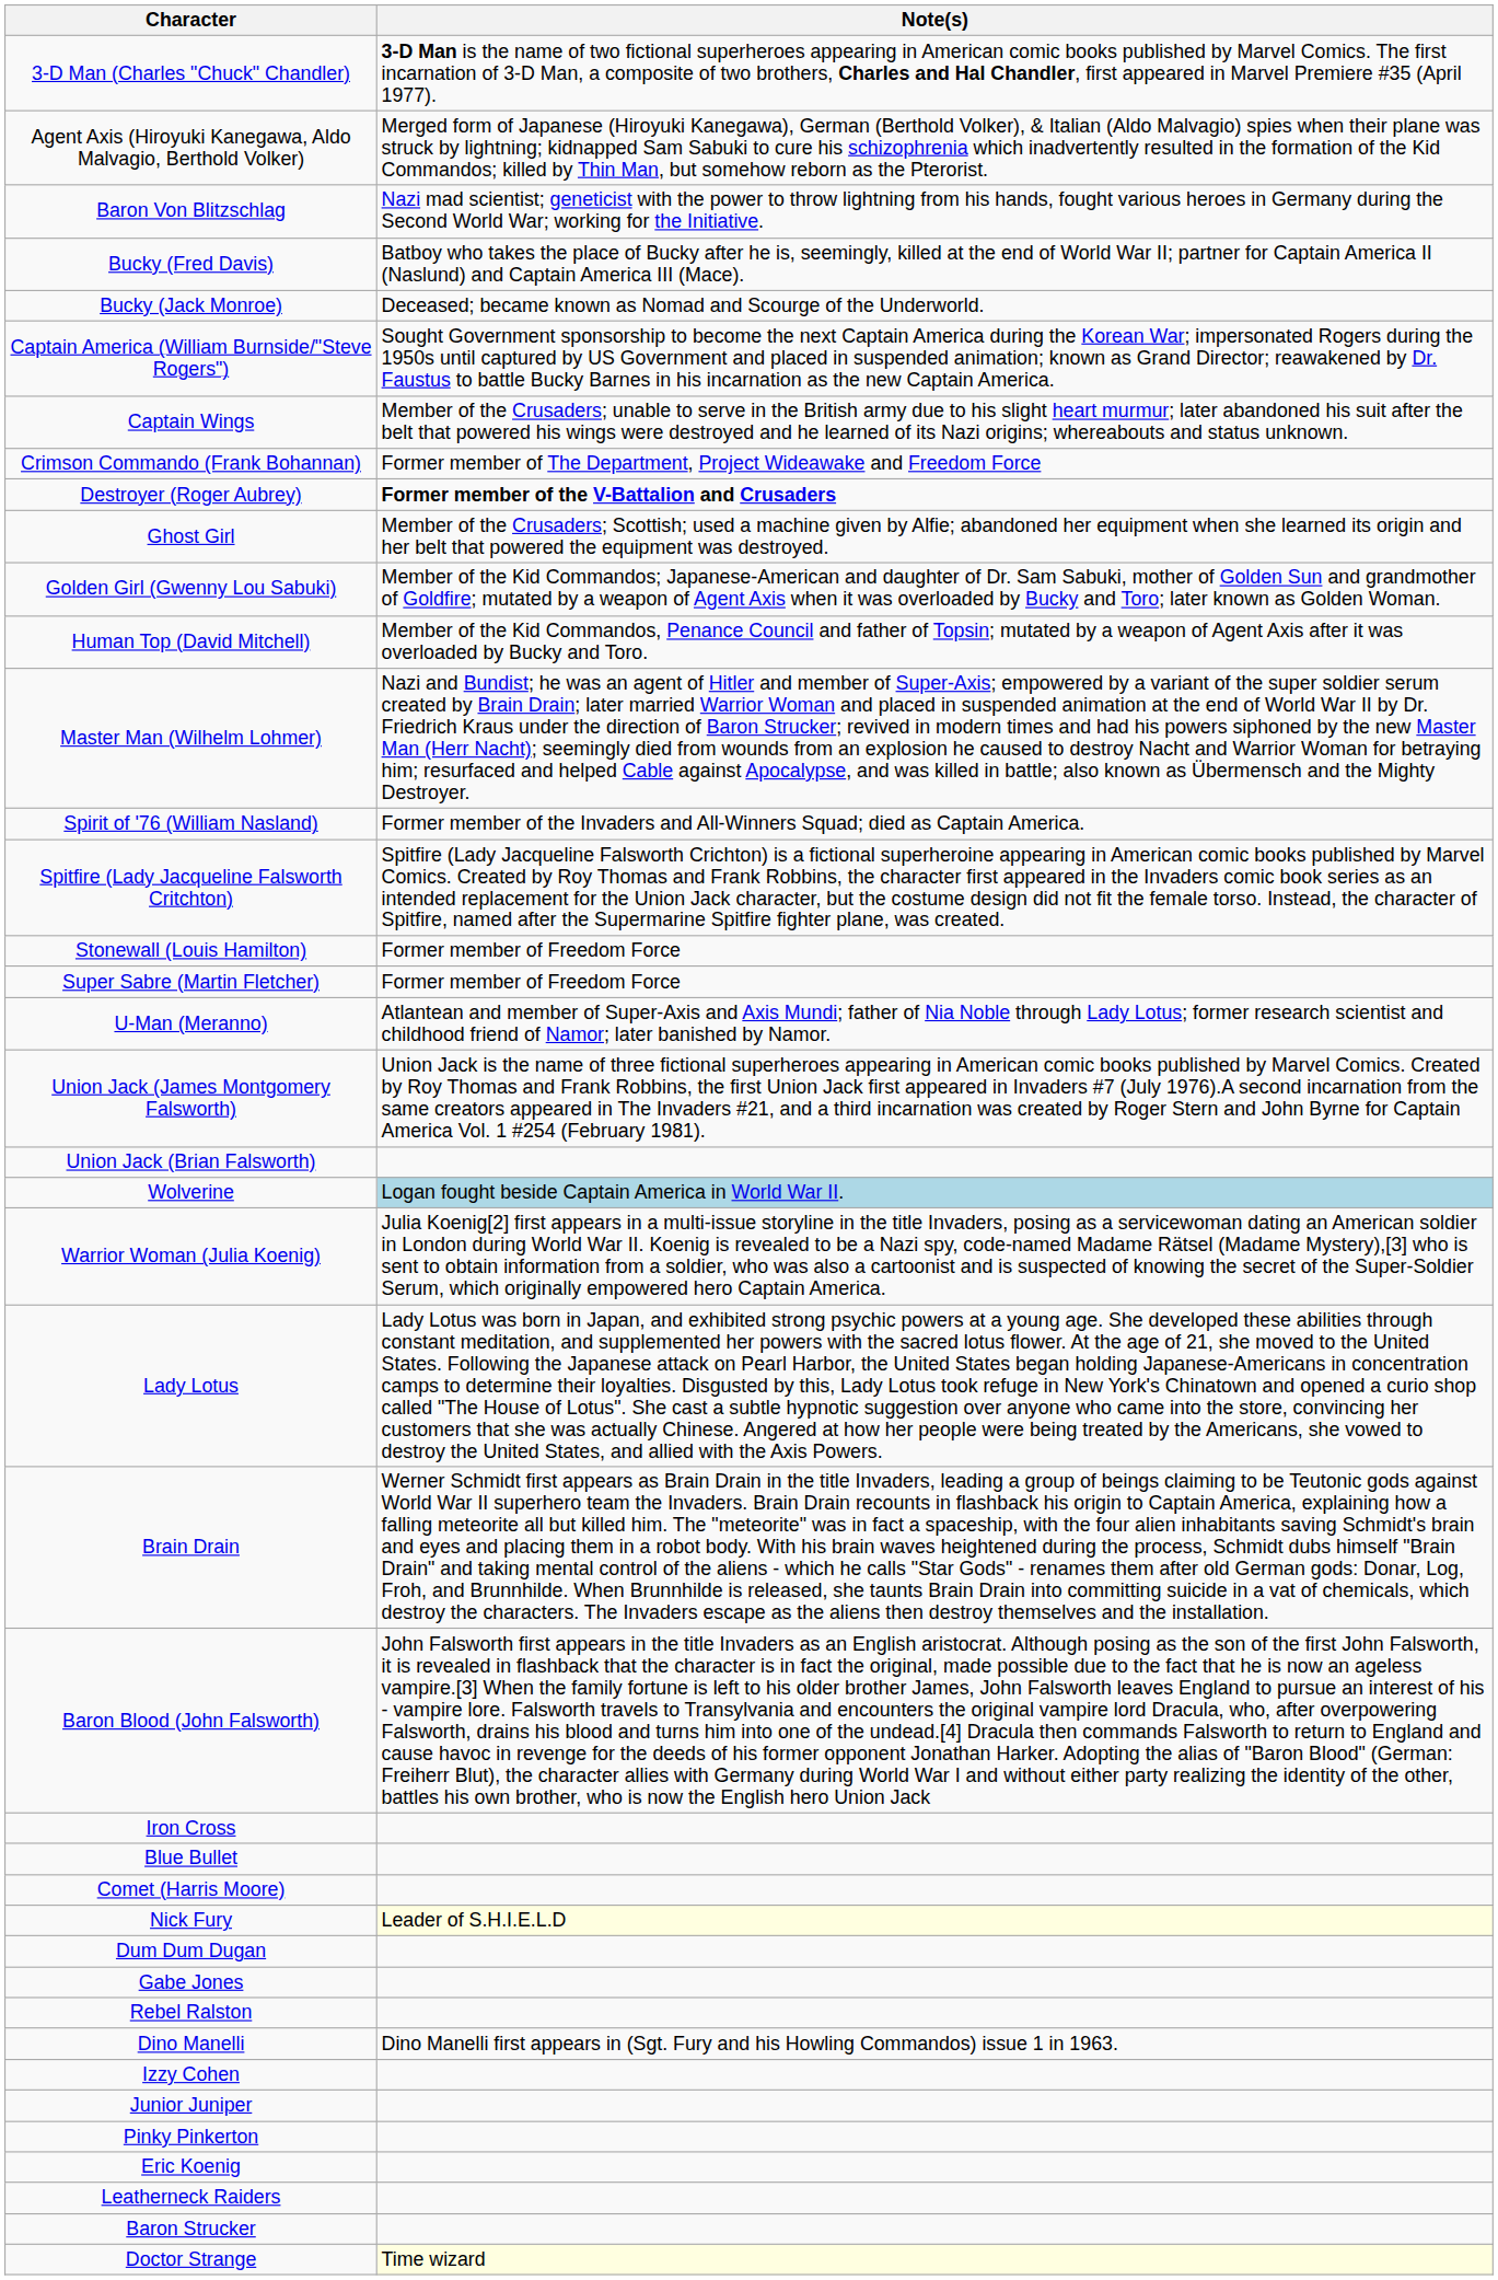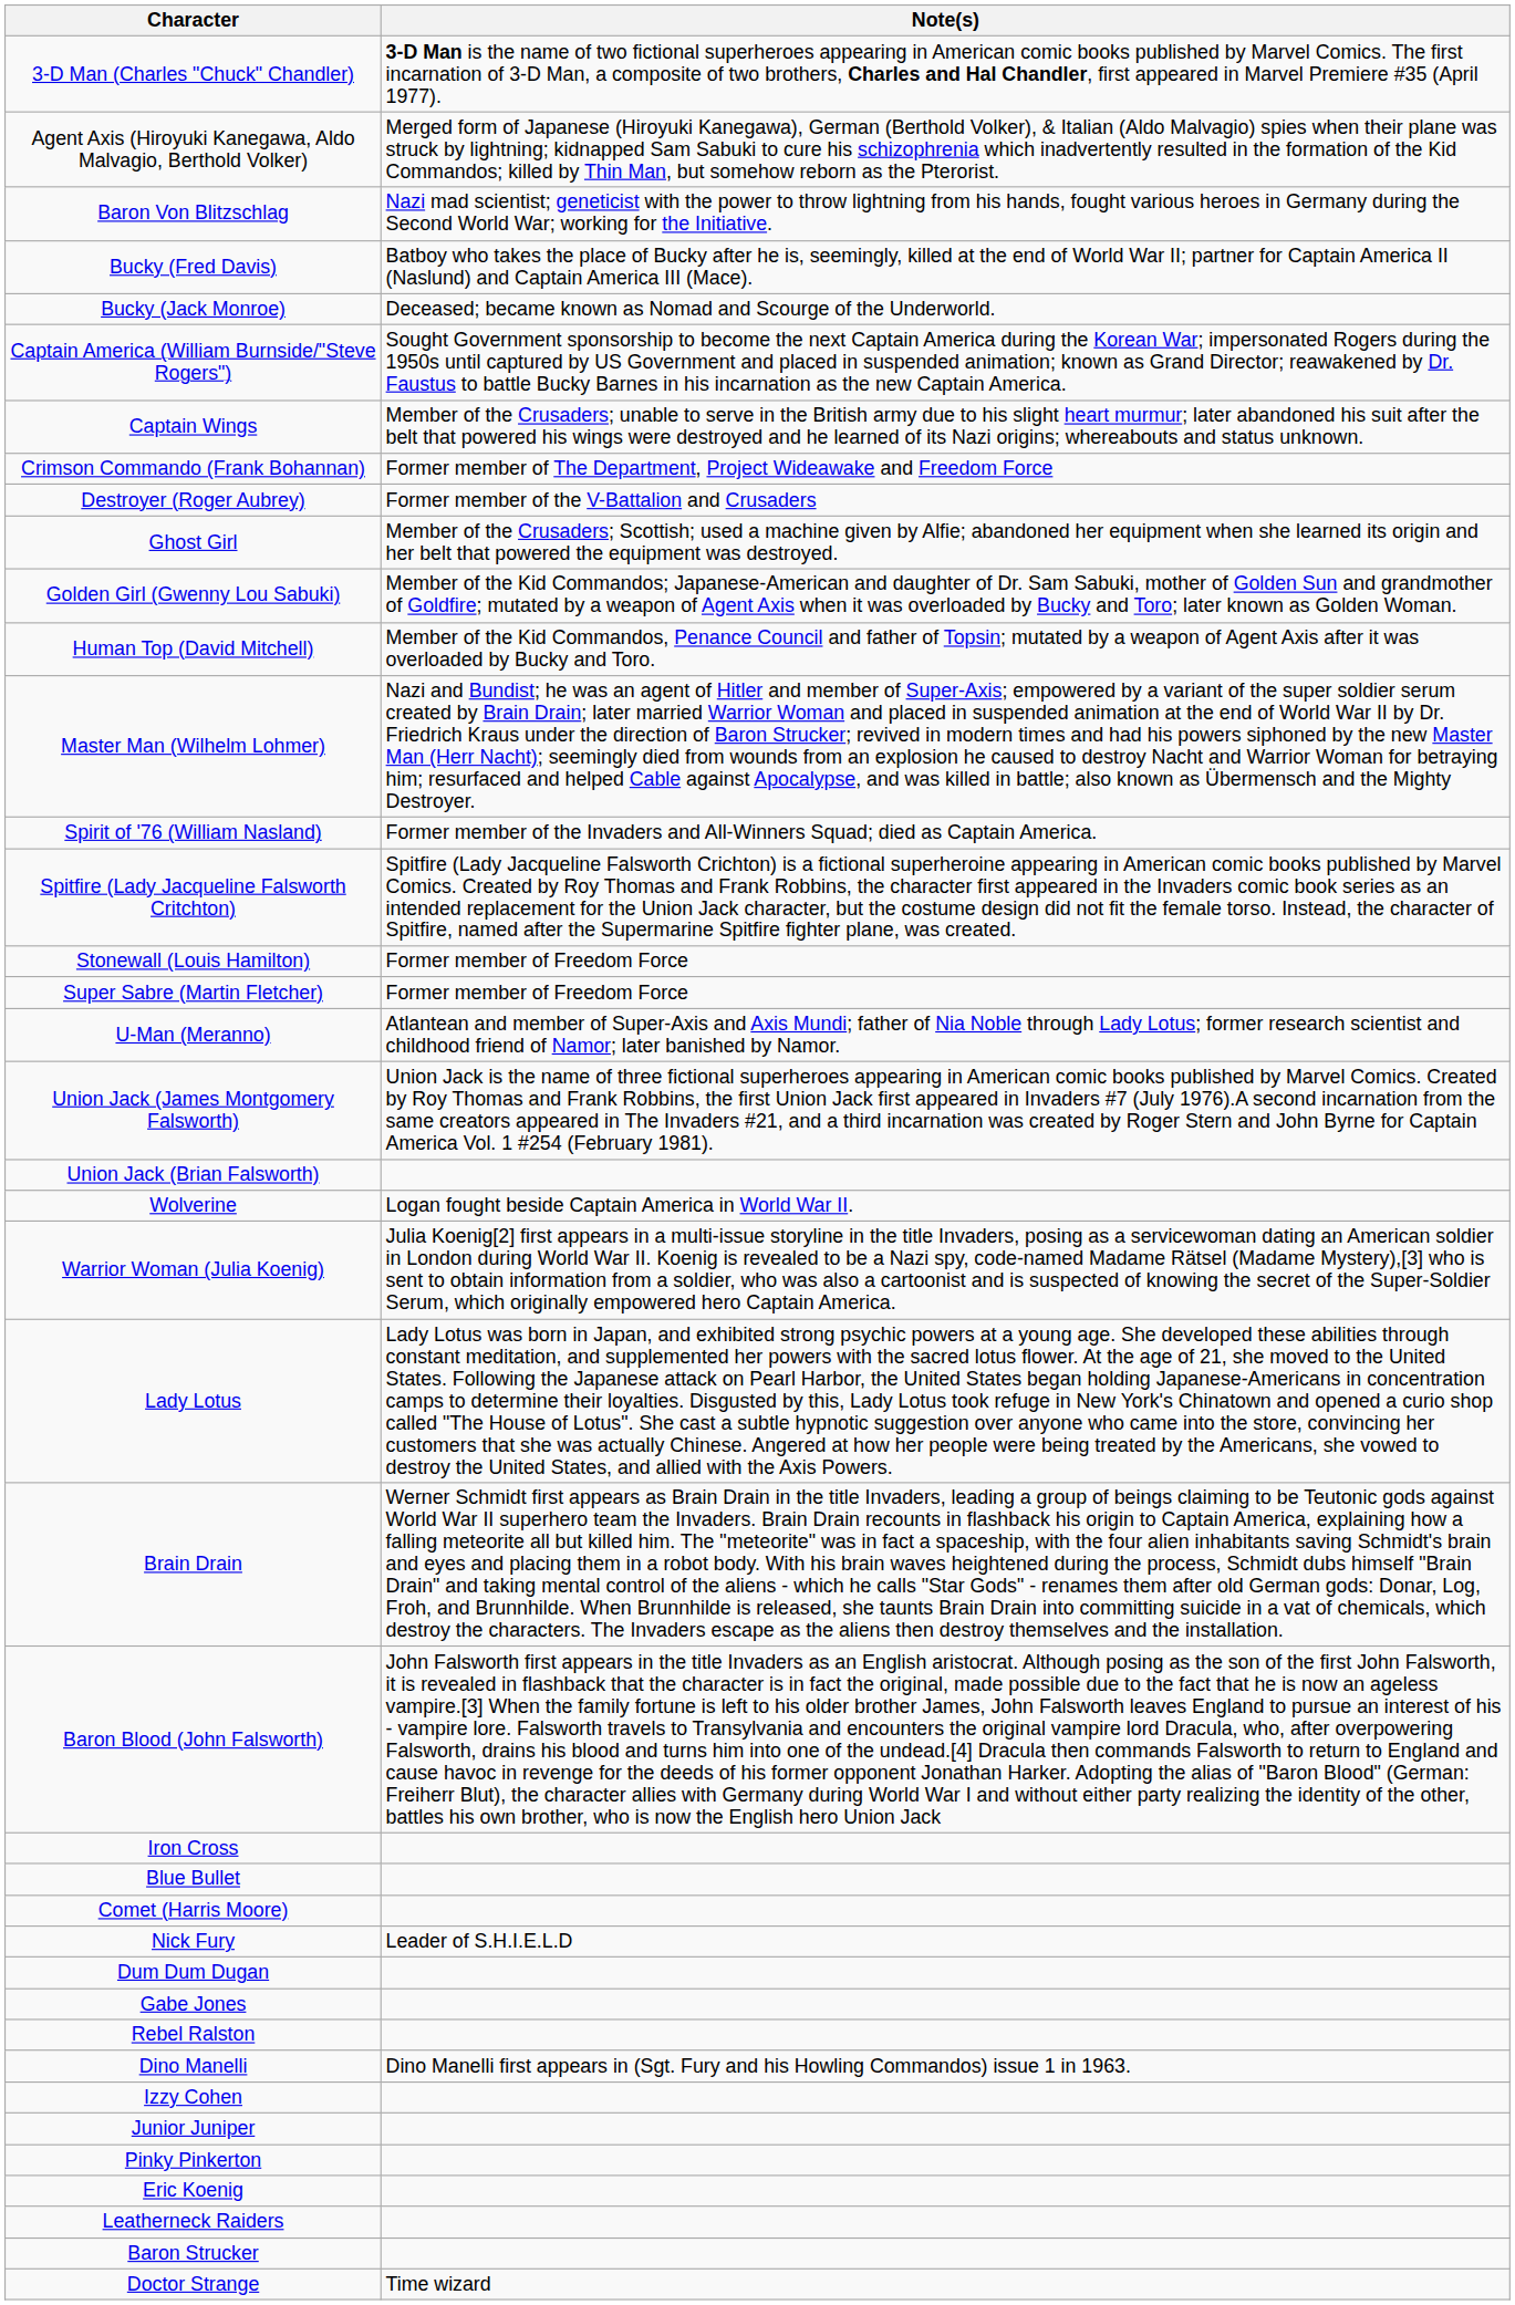Destroyer (Roger Aubrey) | Note(s): bold -> normal
Wolverine | Note(s): lightblue background -> no background
Nick Fury | Note(s): lightyellow background -> no background
Doctor Strange | Note(s): lightyellow background -> no background
